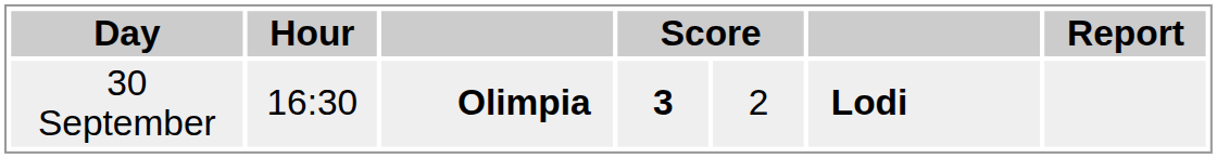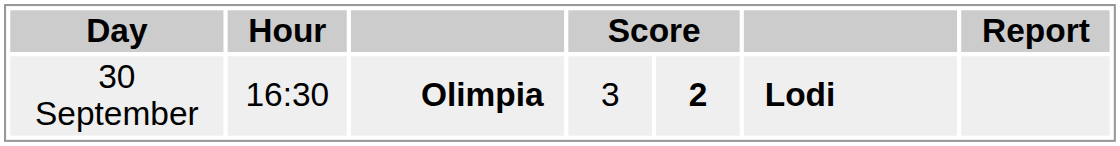30 September | column 4: bold -> normal
30 September | column 5: normal -> bold
